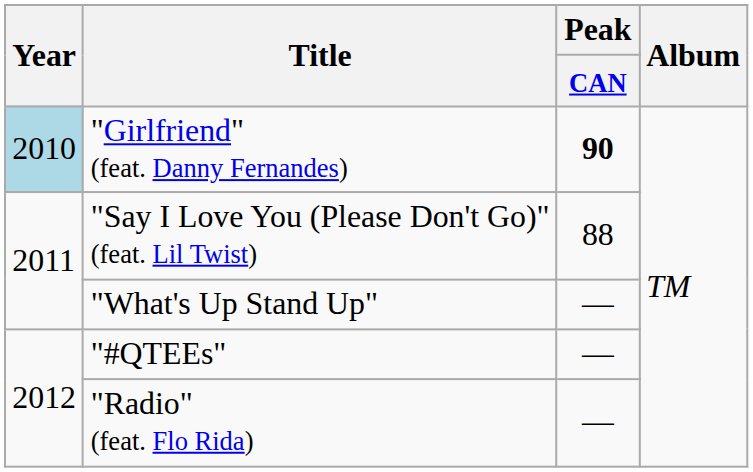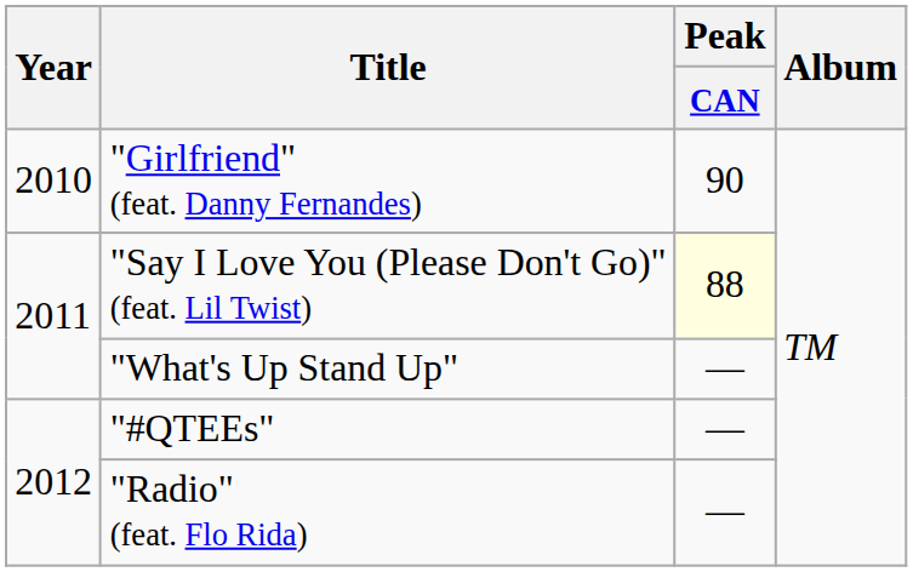"Girlfriend" (feat. Danny Fernandes) | Year: lightblue background -> no background
"Girlfriend" (feat. Danny Fernandes) | Peak / CAN: bold -> normal
"Say I Love You (Please Don't Go)" (feat. Lil Twist) | Peak / CAN: no background -> lightyellow background
